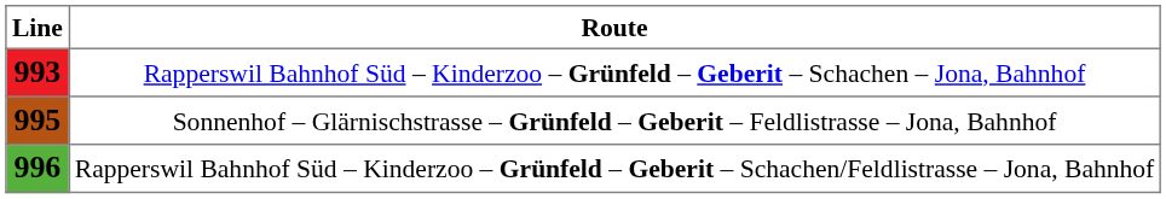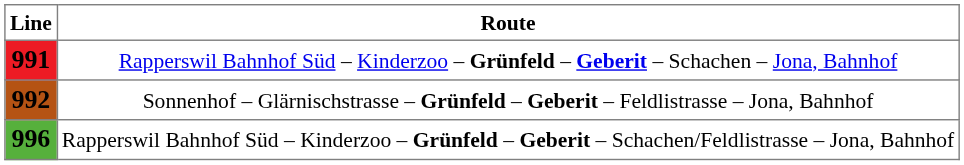row 2 | Line: 993 -> 991
row 3 | Line: 995 -> 992
